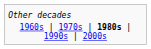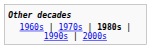row 1 | column 1: normal -> bold
